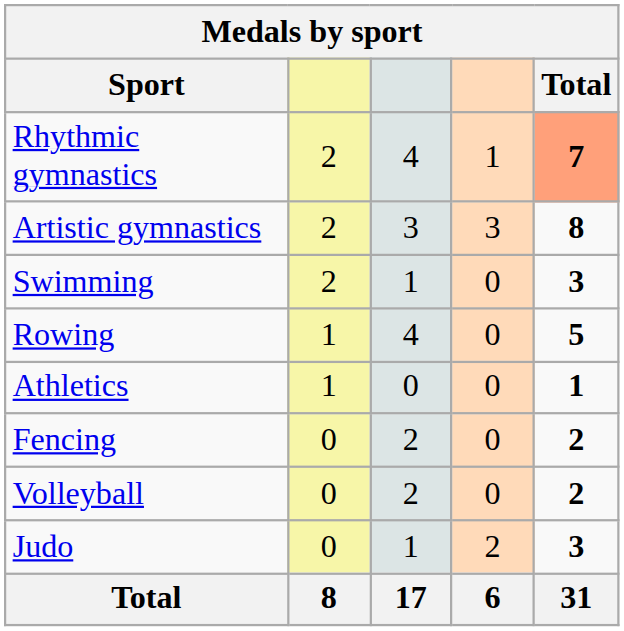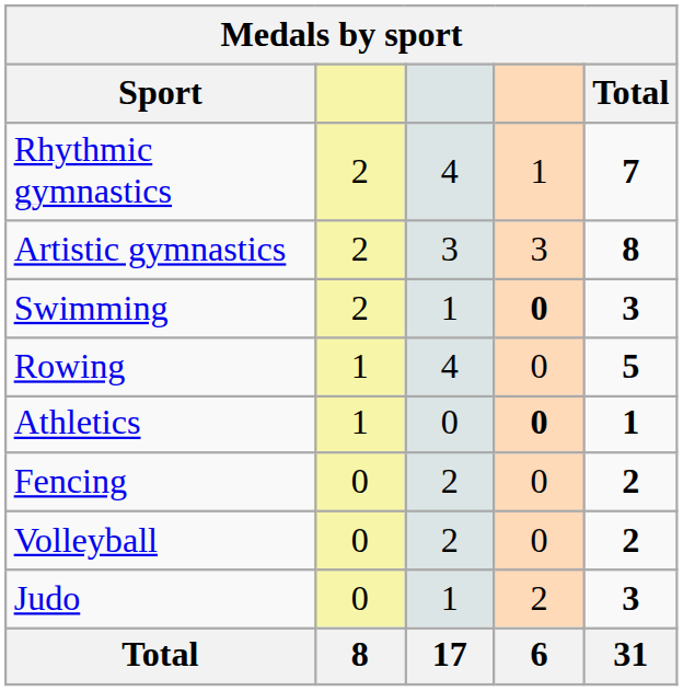Rhythmic gymnastics | Total: lightsalmon background -> no background
Swimming | column 4: normal -> bold
Athletics | column 4: normal -> bold
